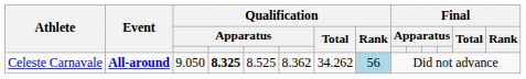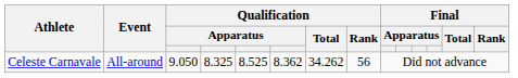row 4 | Event: bold -> normal
row 4 | column 4: bold -> normal
row 4 | Qualification / Rank: lightblue background -> no background
